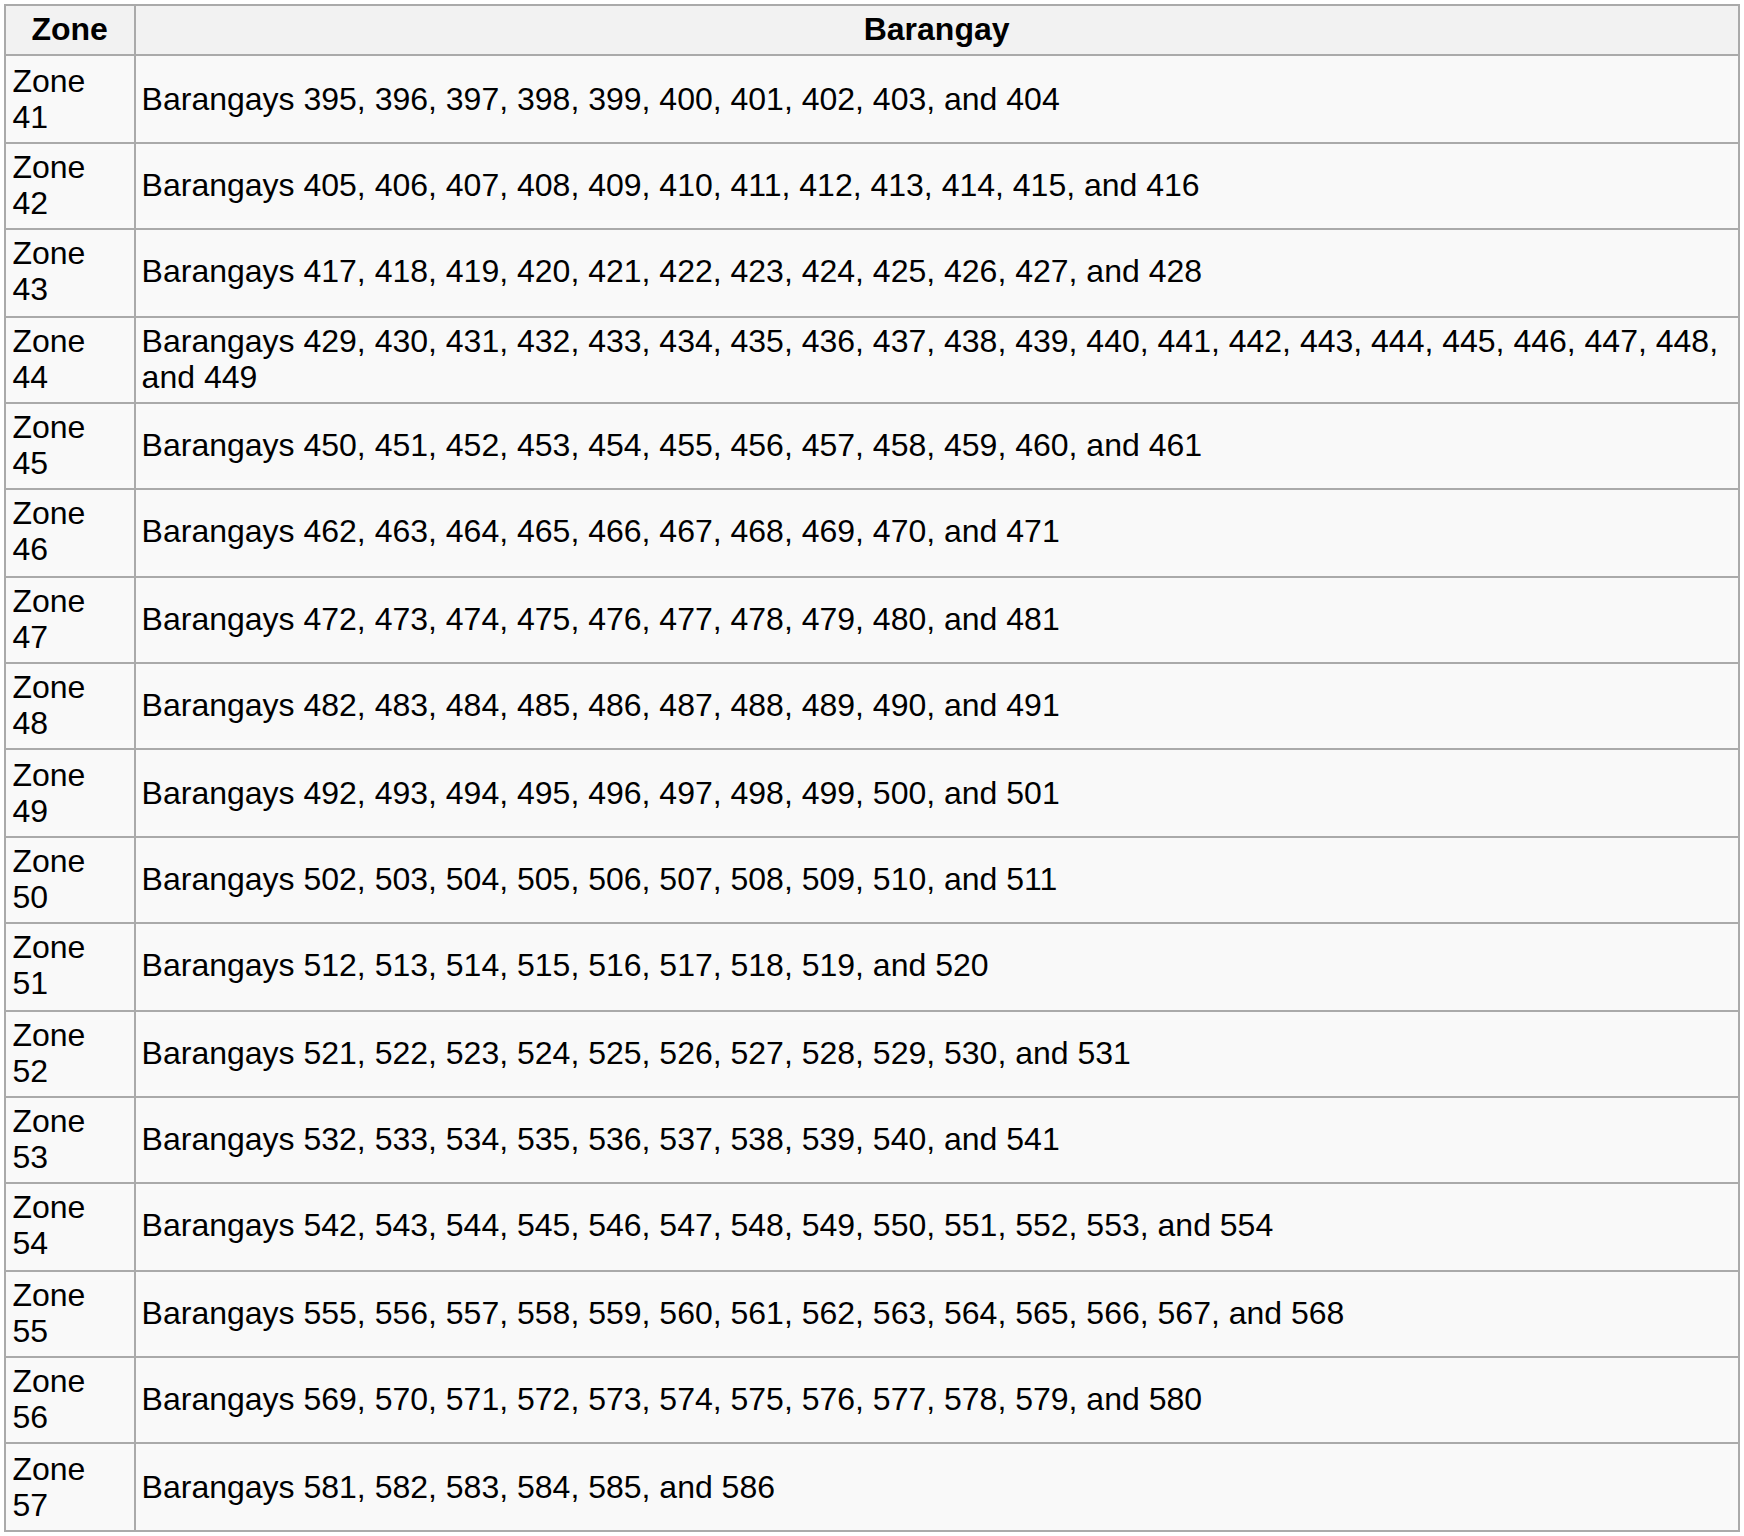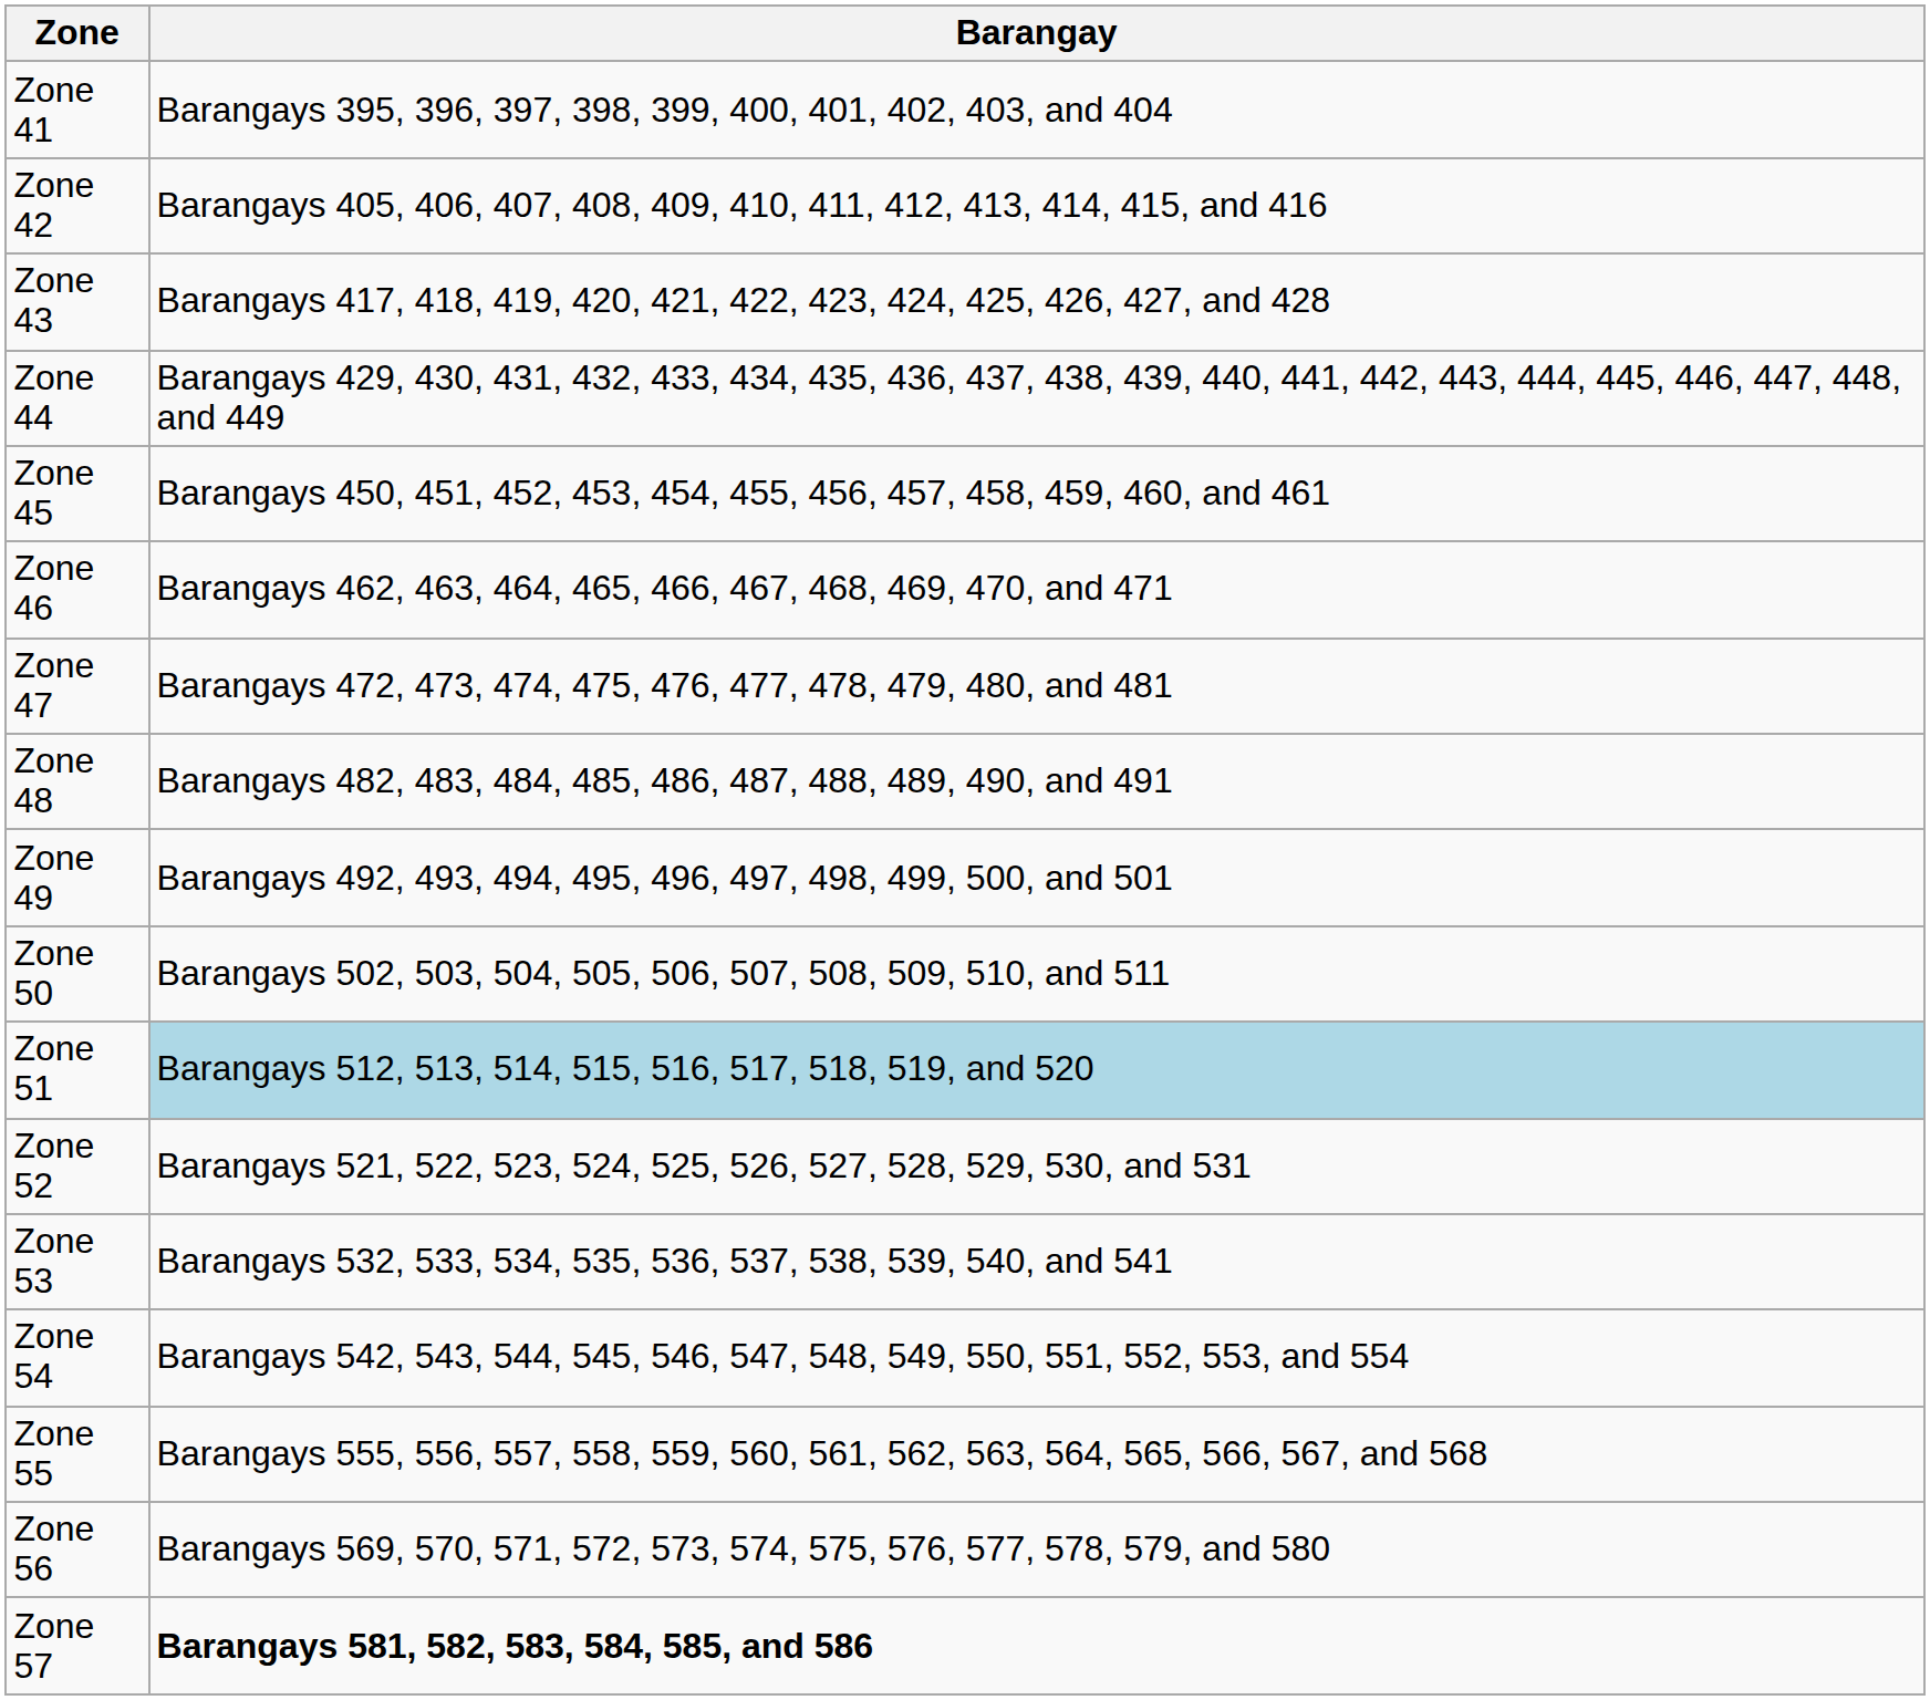Zone 51 | Barangay: no background -> lightblue background
Zone 57 | Barangay: normal -> bold
